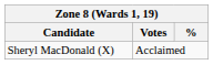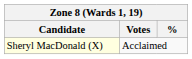Sheryl MacDonald (X) | Candidate: no background -> lightyellow background
